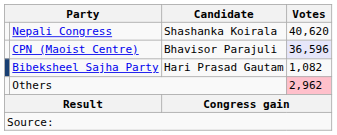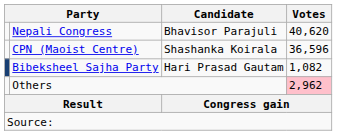Nepali Congress | Candidate: Shashanka Koirala -> Bhavisor Parajuli
CPN (Maoist Centre) | Candidate: Bhavisor Parajuli -> Shashanka Koirala
CPN (Maoist Centre) | Votes: lavender background -> no background
